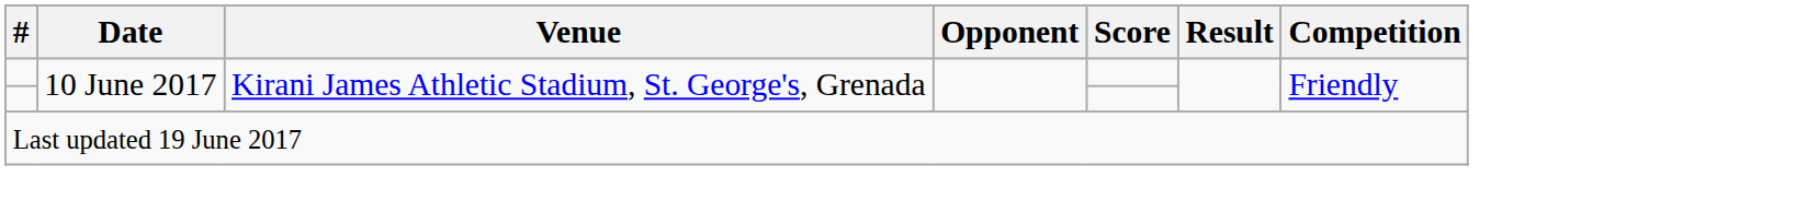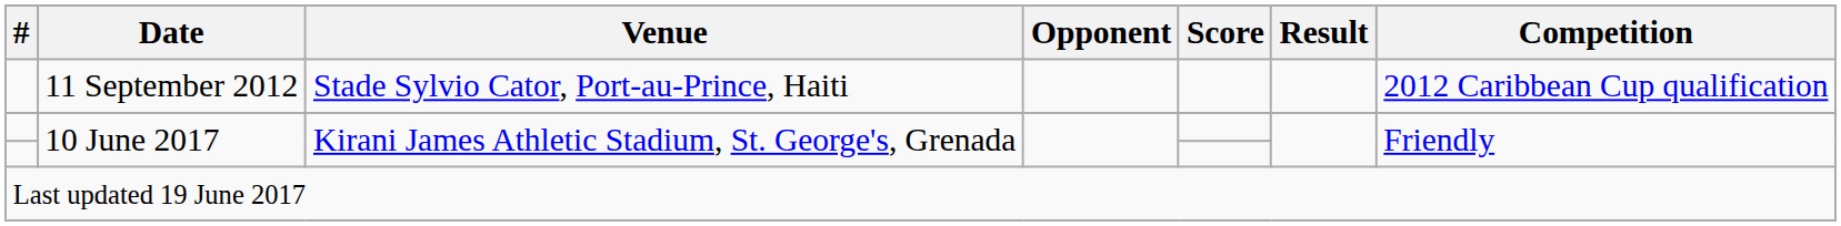+ row: 11 September 2012 | Stade Sylvio Cator, Port-au-Prince, Haiti | 2012 Caribbean Cup qualification
